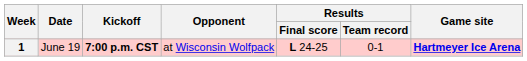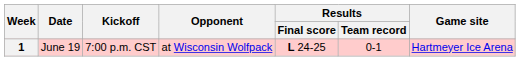1 | Kickoff: bold -> normal
1 | Game site: bold -> normal
